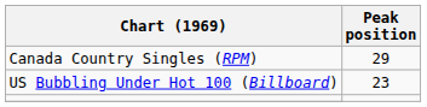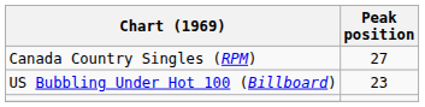row 2 | Peak position: 29 -> 27
